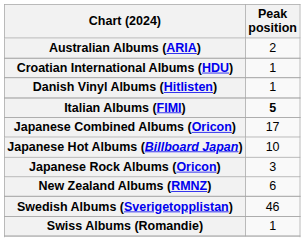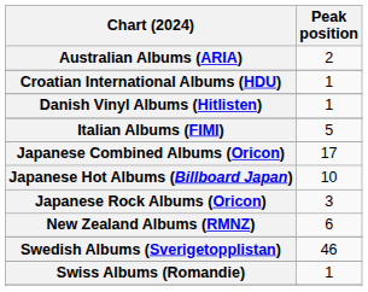Italian Albums (FIMI) | Peak position: bold -> normal
